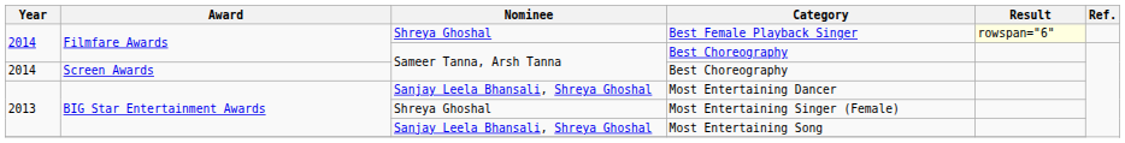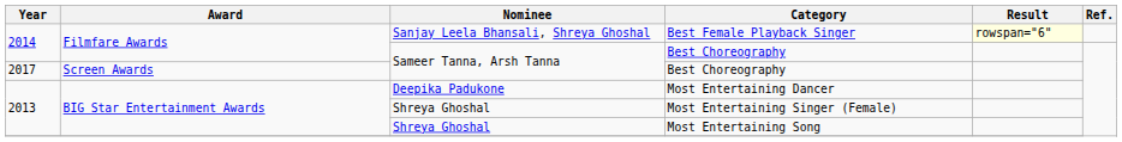Best Female Playback Singer | Nominee: Shreya Ghoshal -> Sanjay Leela Bhansali, Shreya Ghoshal
Screen Awards / Best Choreography | Year: 2014 -> 2017
Most Entertaining Dancer | Nominee: Sanjay Leela Bhansali, Shreya Ghoshal -> Deepika Padukone
Most Entertaining Song | Nominee: Sanjay Leela Bhansali, Shreya Ghoshal -> Shreya Ghoshal
